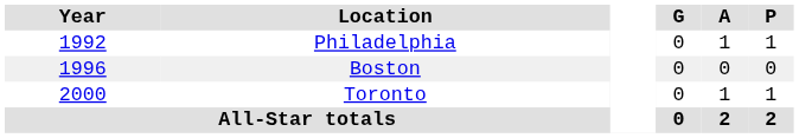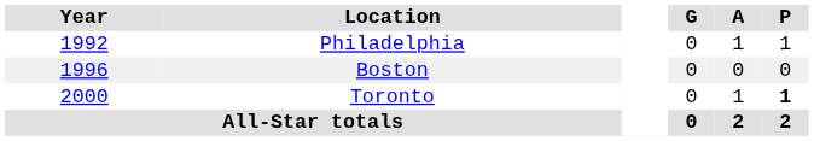Toronto | P: normal -> bold
